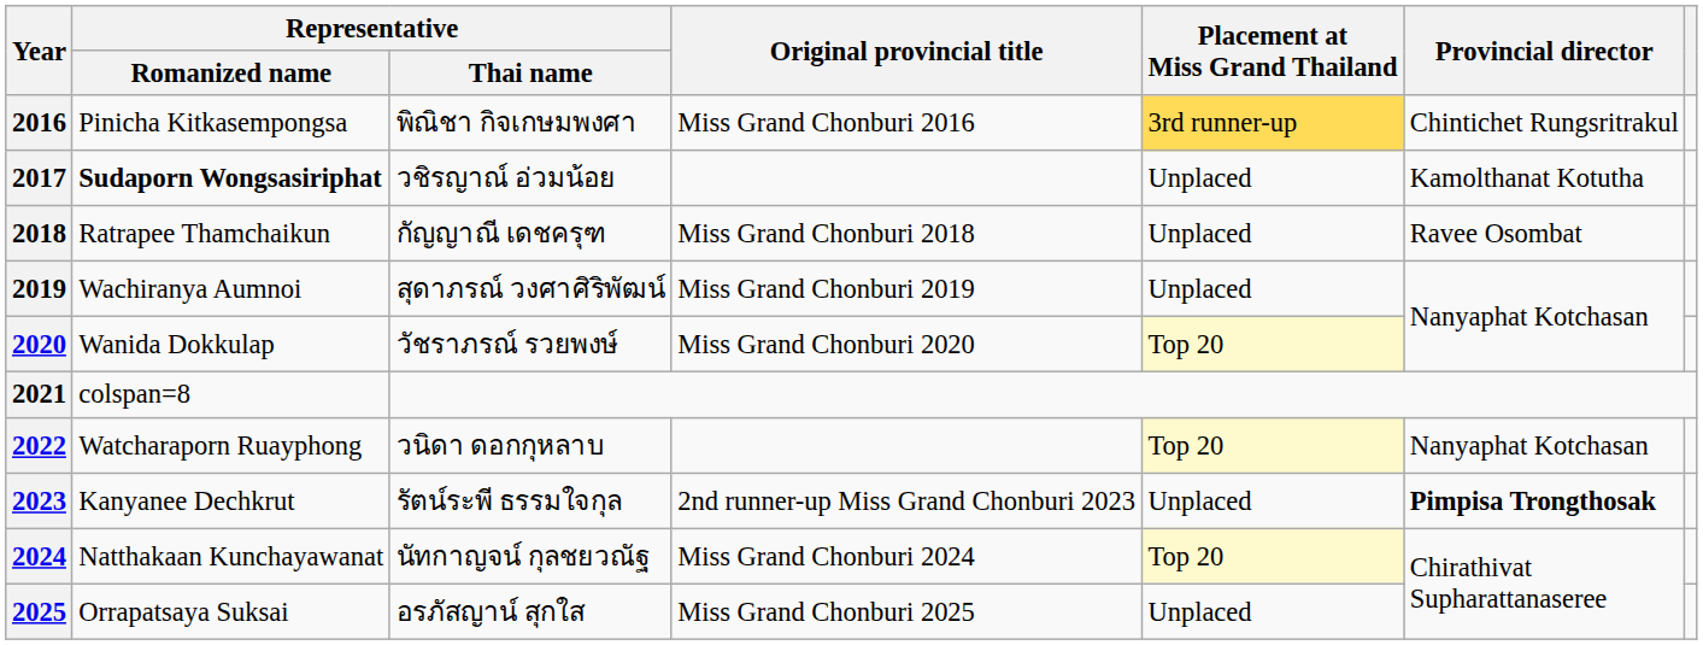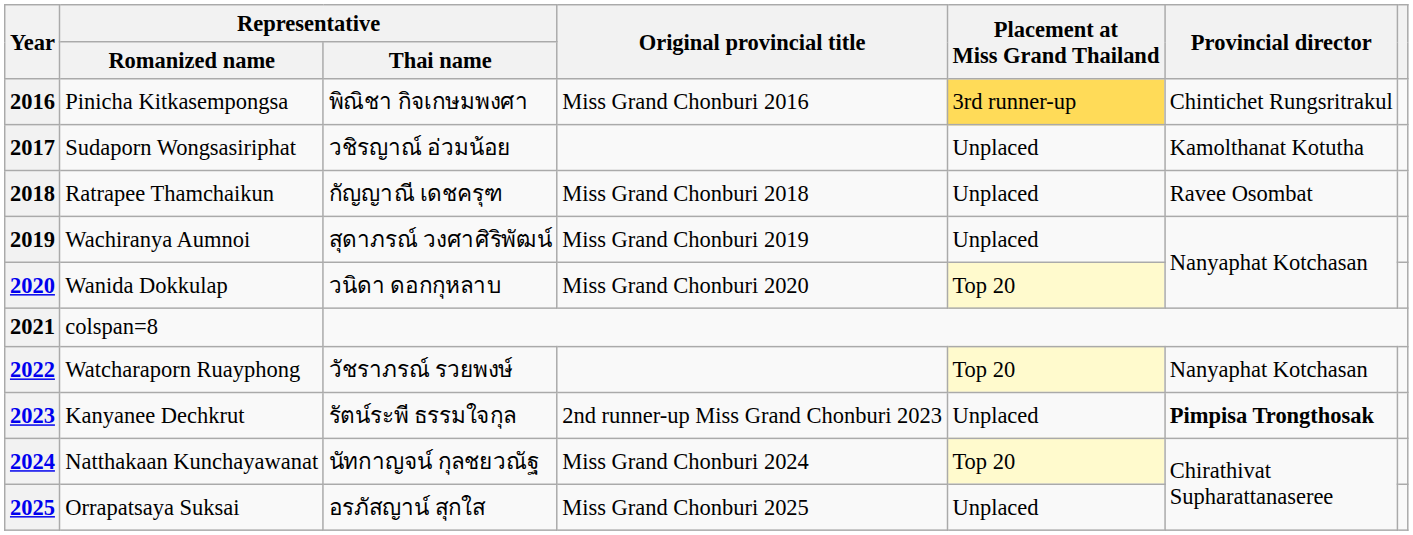2017 | Representative / Romanized name: bold -> normal
2020 | Representative / Thai name: วัชราภรณ์ รวยพงษ์ -> วนิดา ดอกกุหลาบ
2022 | Representative / Thai name: วนิดา ดอกกุหลาบ -> วัชราภรณ์ รวยพงษ์
